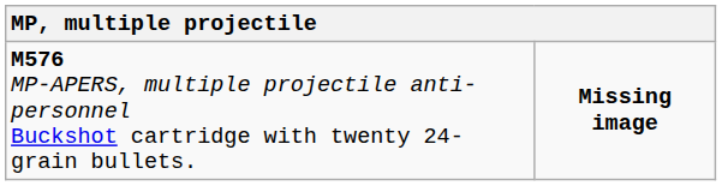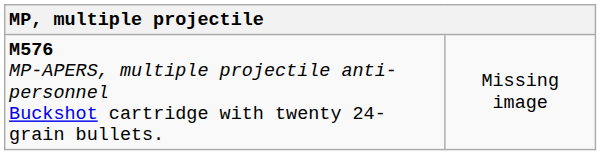row 2 | column 2: bold -> normal
